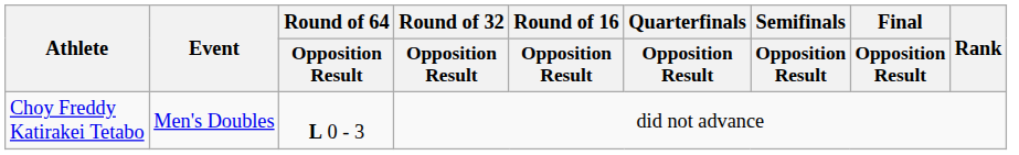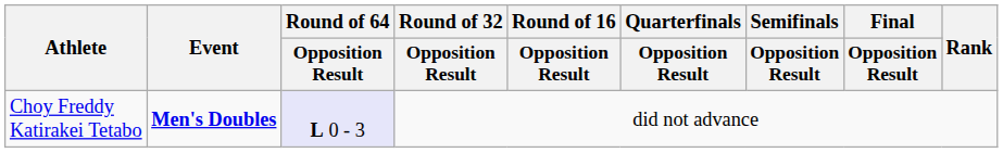Choy Freddy Katirakei Tetabo | Event: normal -> bold
Choy Freddy Katirakei Tetabo | Round of 64 / Opposition Result: no background -> lavender background
